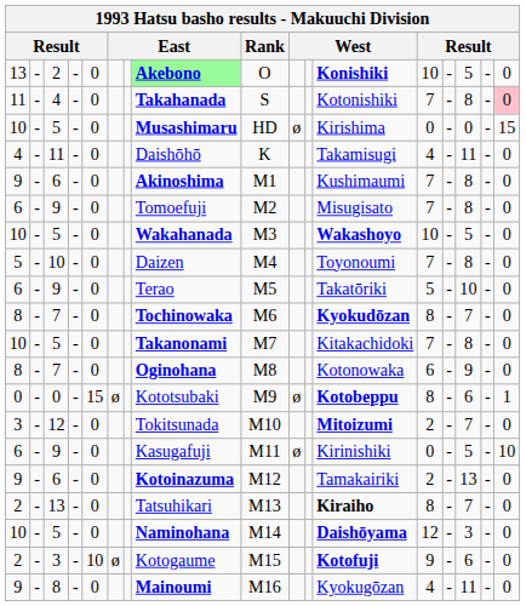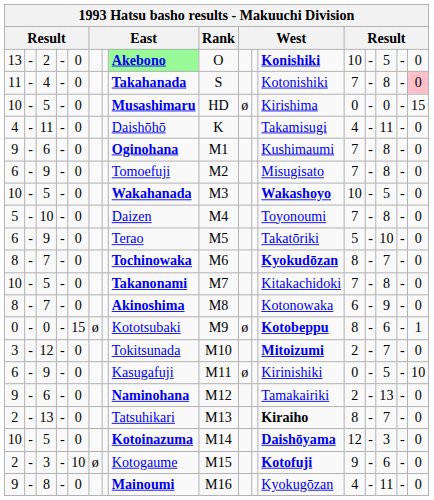row 7 | column 8: Akinoshima -> Oginohana
row 14 | column 8: Oginohana -> Akinoshima
row 18 | column 8: Kotoinazuma -> Naminohana
row 20 | column 8: Naminohana -> Kotoinazuma
